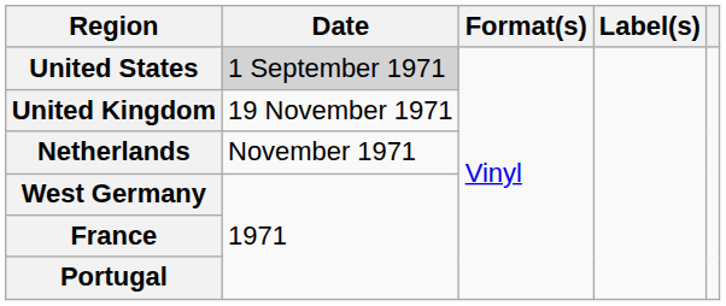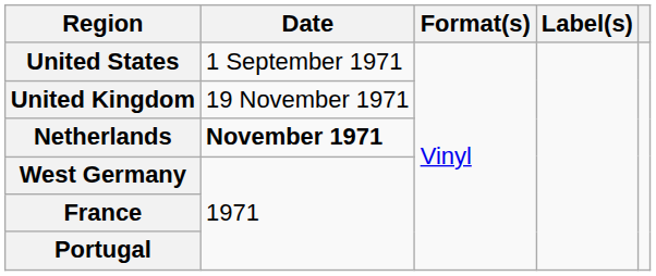United States | Date: lightgrey background -> no background
Netherlands | Date: normal -> bold
